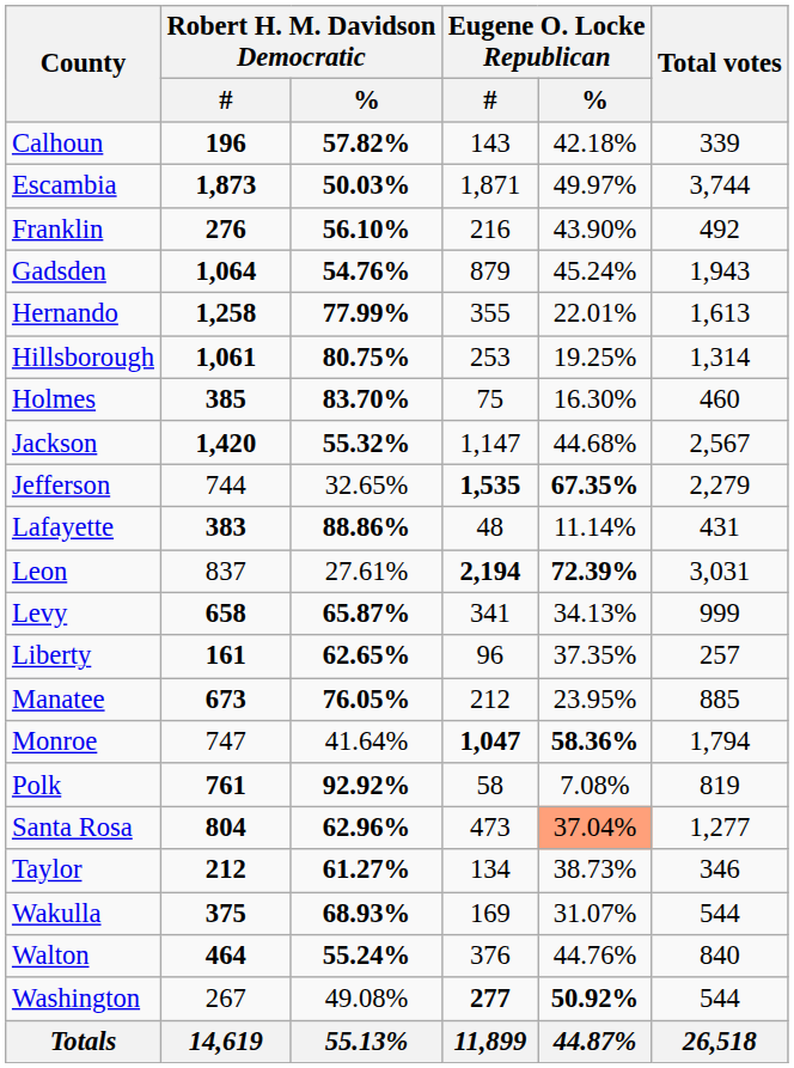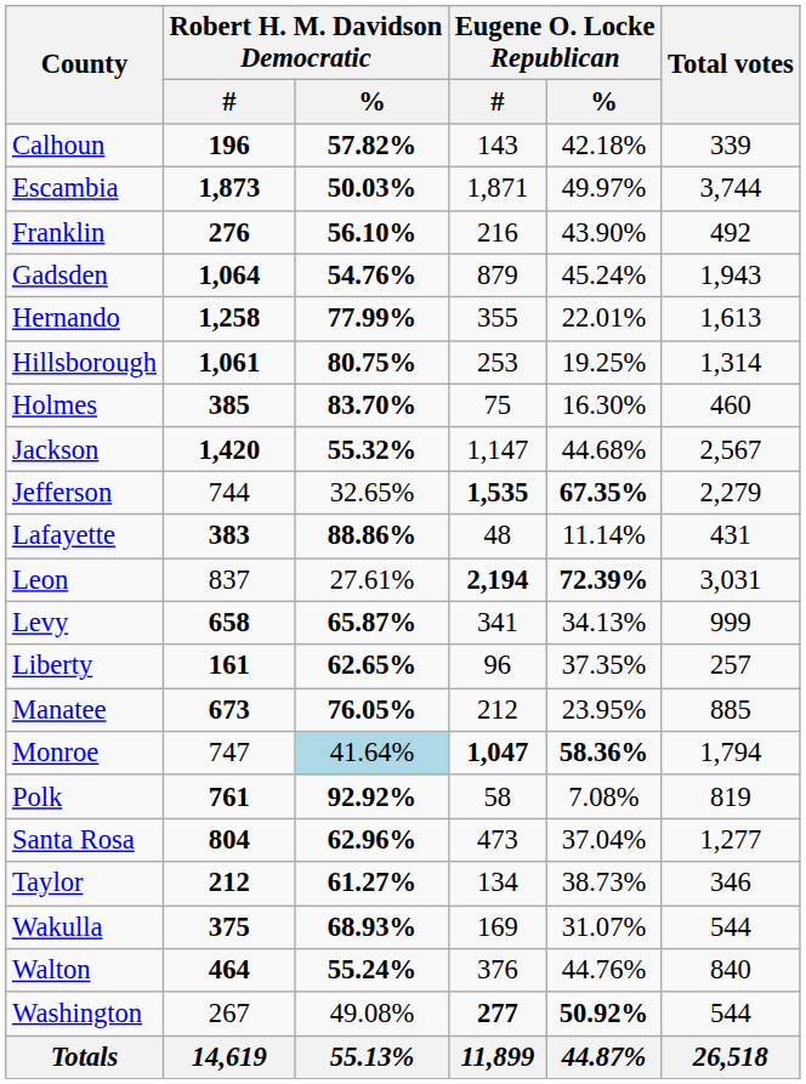Monroe | Robert H. M. Davidson Democratic / %: no background -> lightblue background
Santa Rosa | Eugene O. Locke Republican / %: lightsalmon background -> no background
